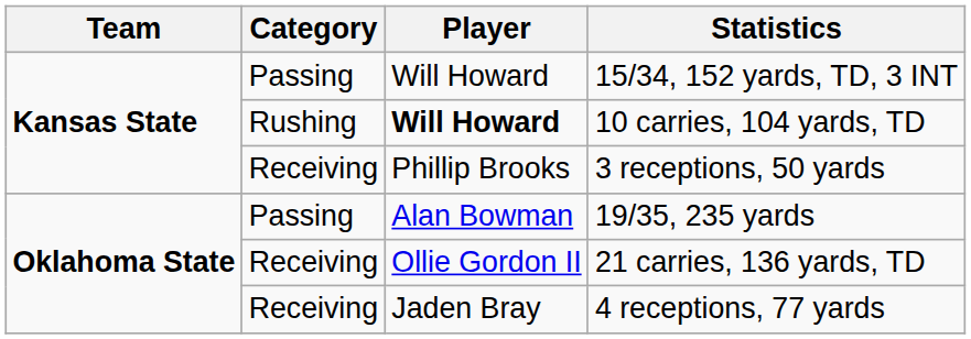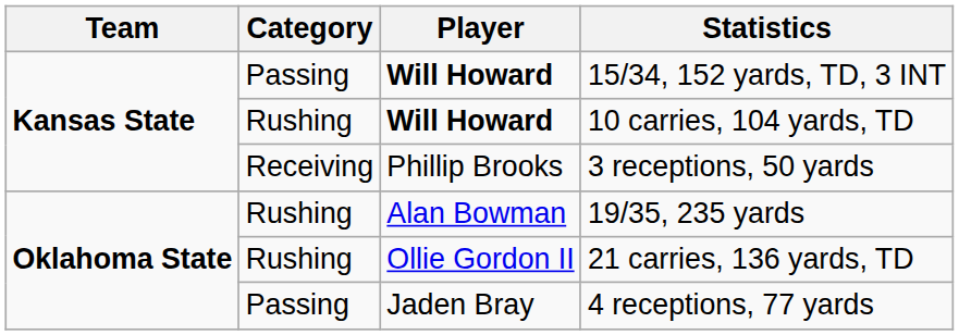15/34, 152 yards, TD, 3 INT | Player: normal -> bold
19/35, 235 yards | Category: Passing -> Rushing
21 carries, 136 yards, TD | Category: Receiving -> Rushing
4 receptions, 77 yards | Category: Receiving -> Passing
